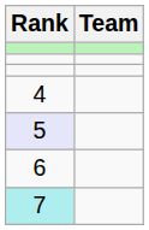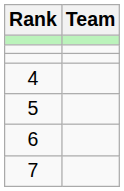row 6 | Rank: lavender background -> no background
row 8 | Rank: paleturquoise background -> no background
